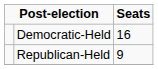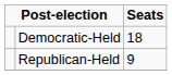Democratic-Held | column 3: 16 -> 18
